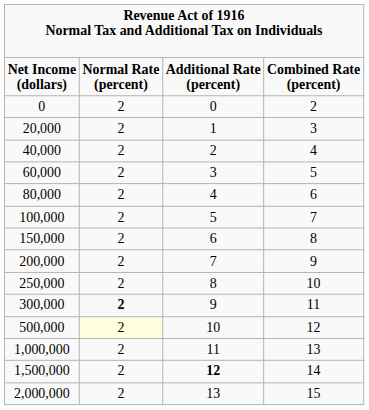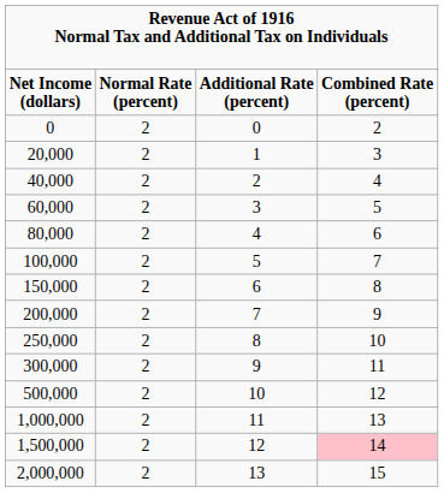300,000 | column 2: bold -> normal
500,000 | column 2: lightyellow background -> no background
1,500,000 | column 3: bold -> normal
1,500,000 | column 4: no background -> pink background
